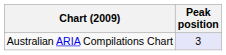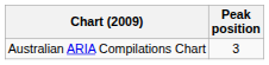Australian ARIA Compilations Chart | Peak position: lavender background -> no background
